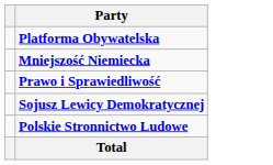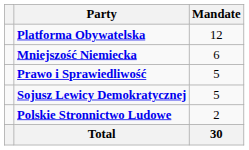+ column: Mandate | 12 | 6 | 5 | 5 | 2 | 30
